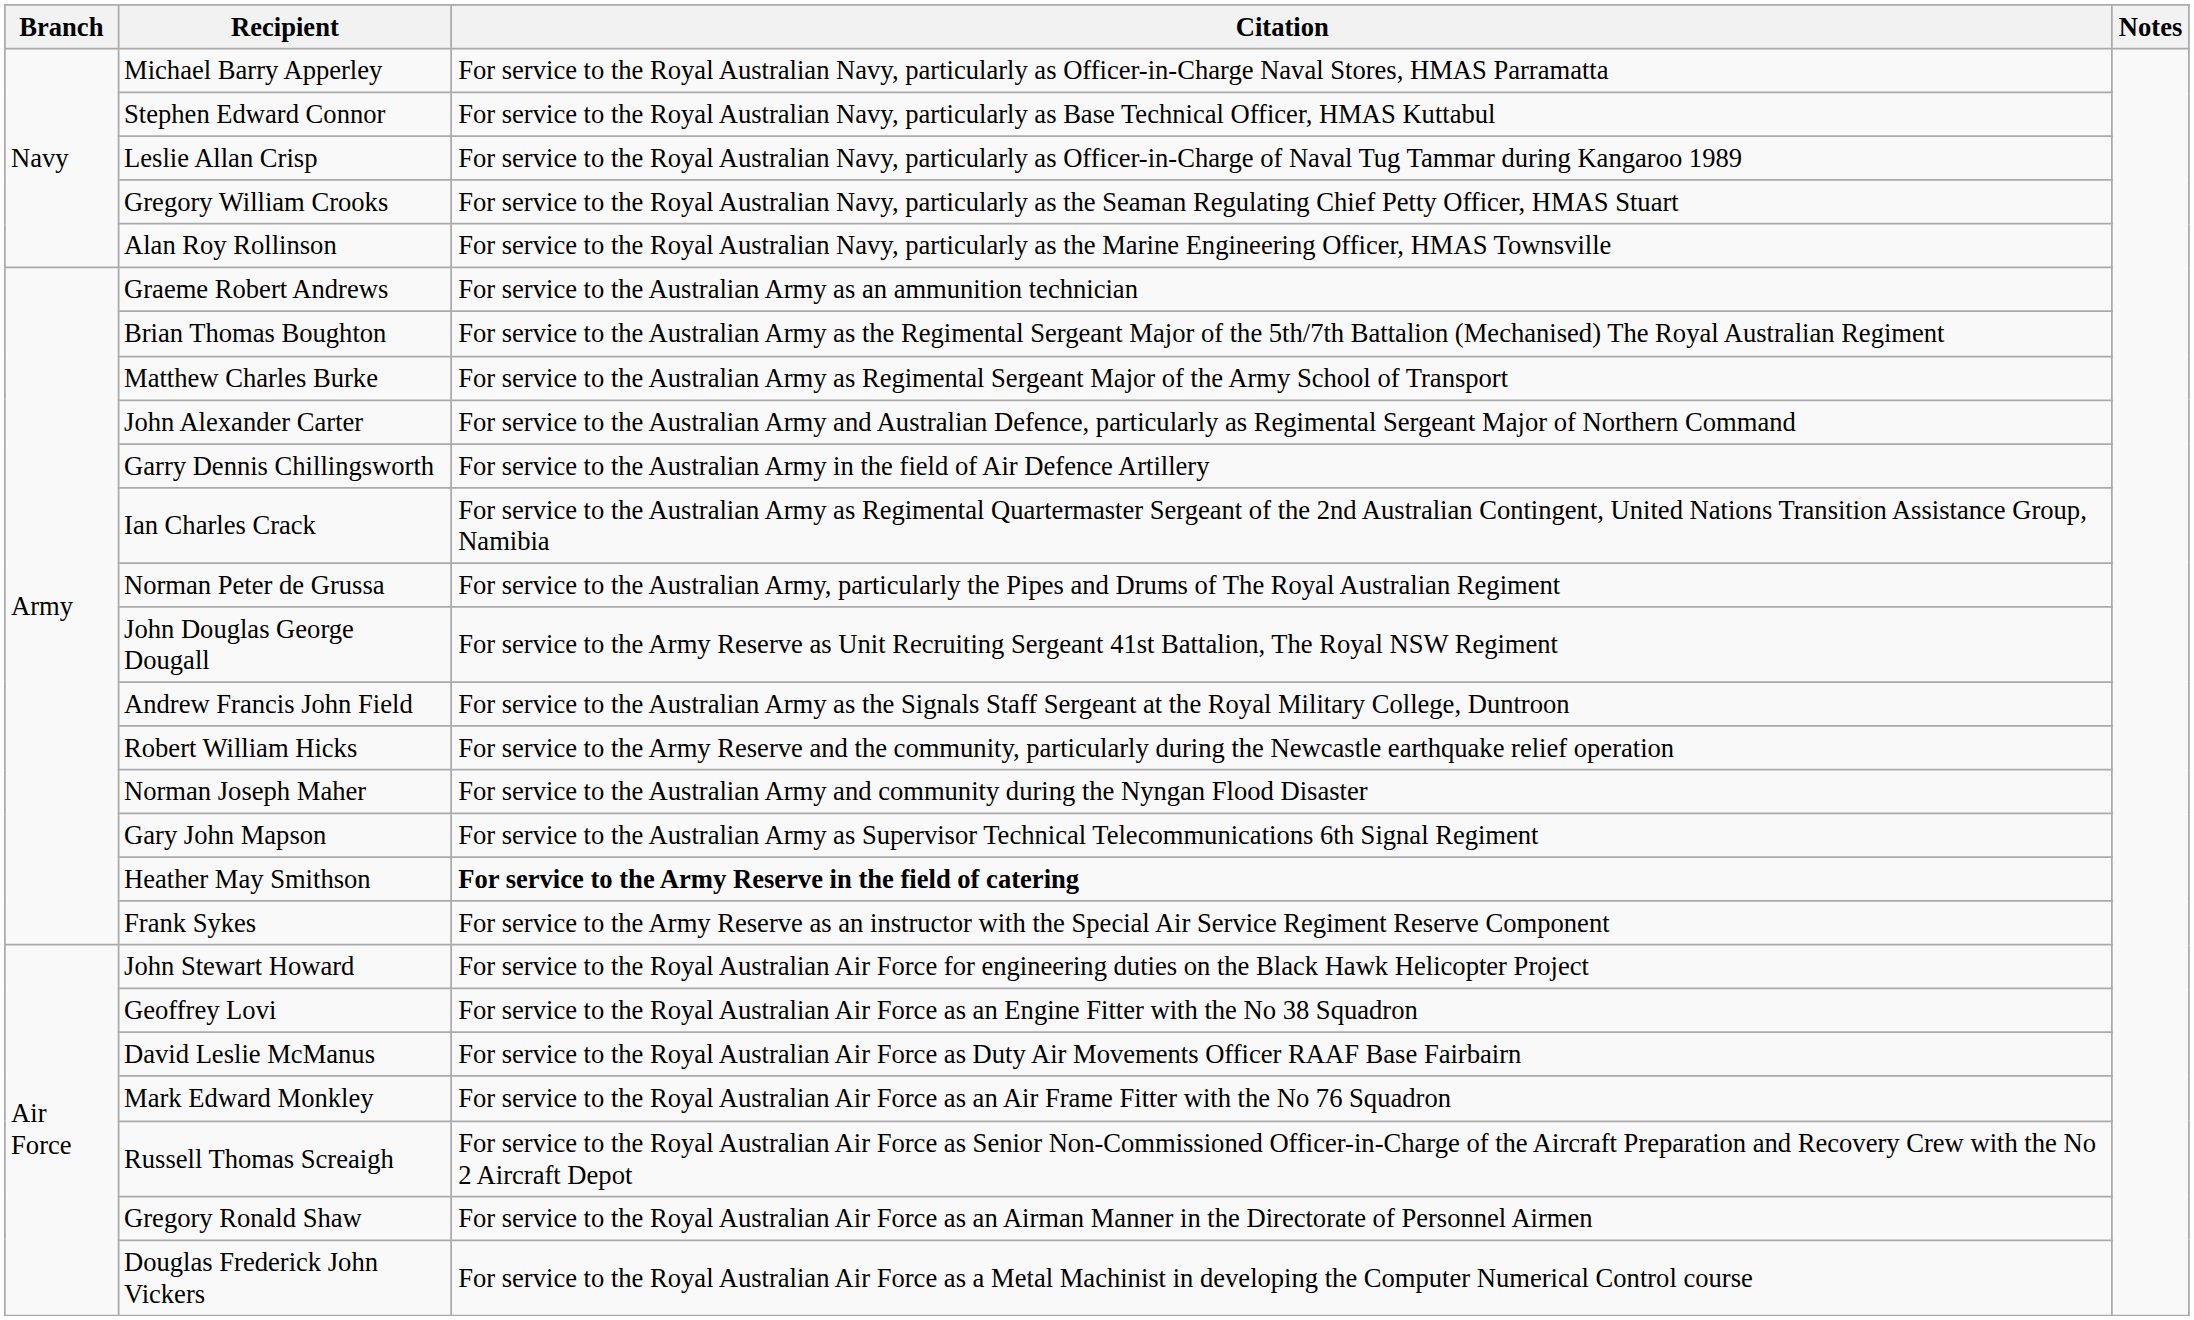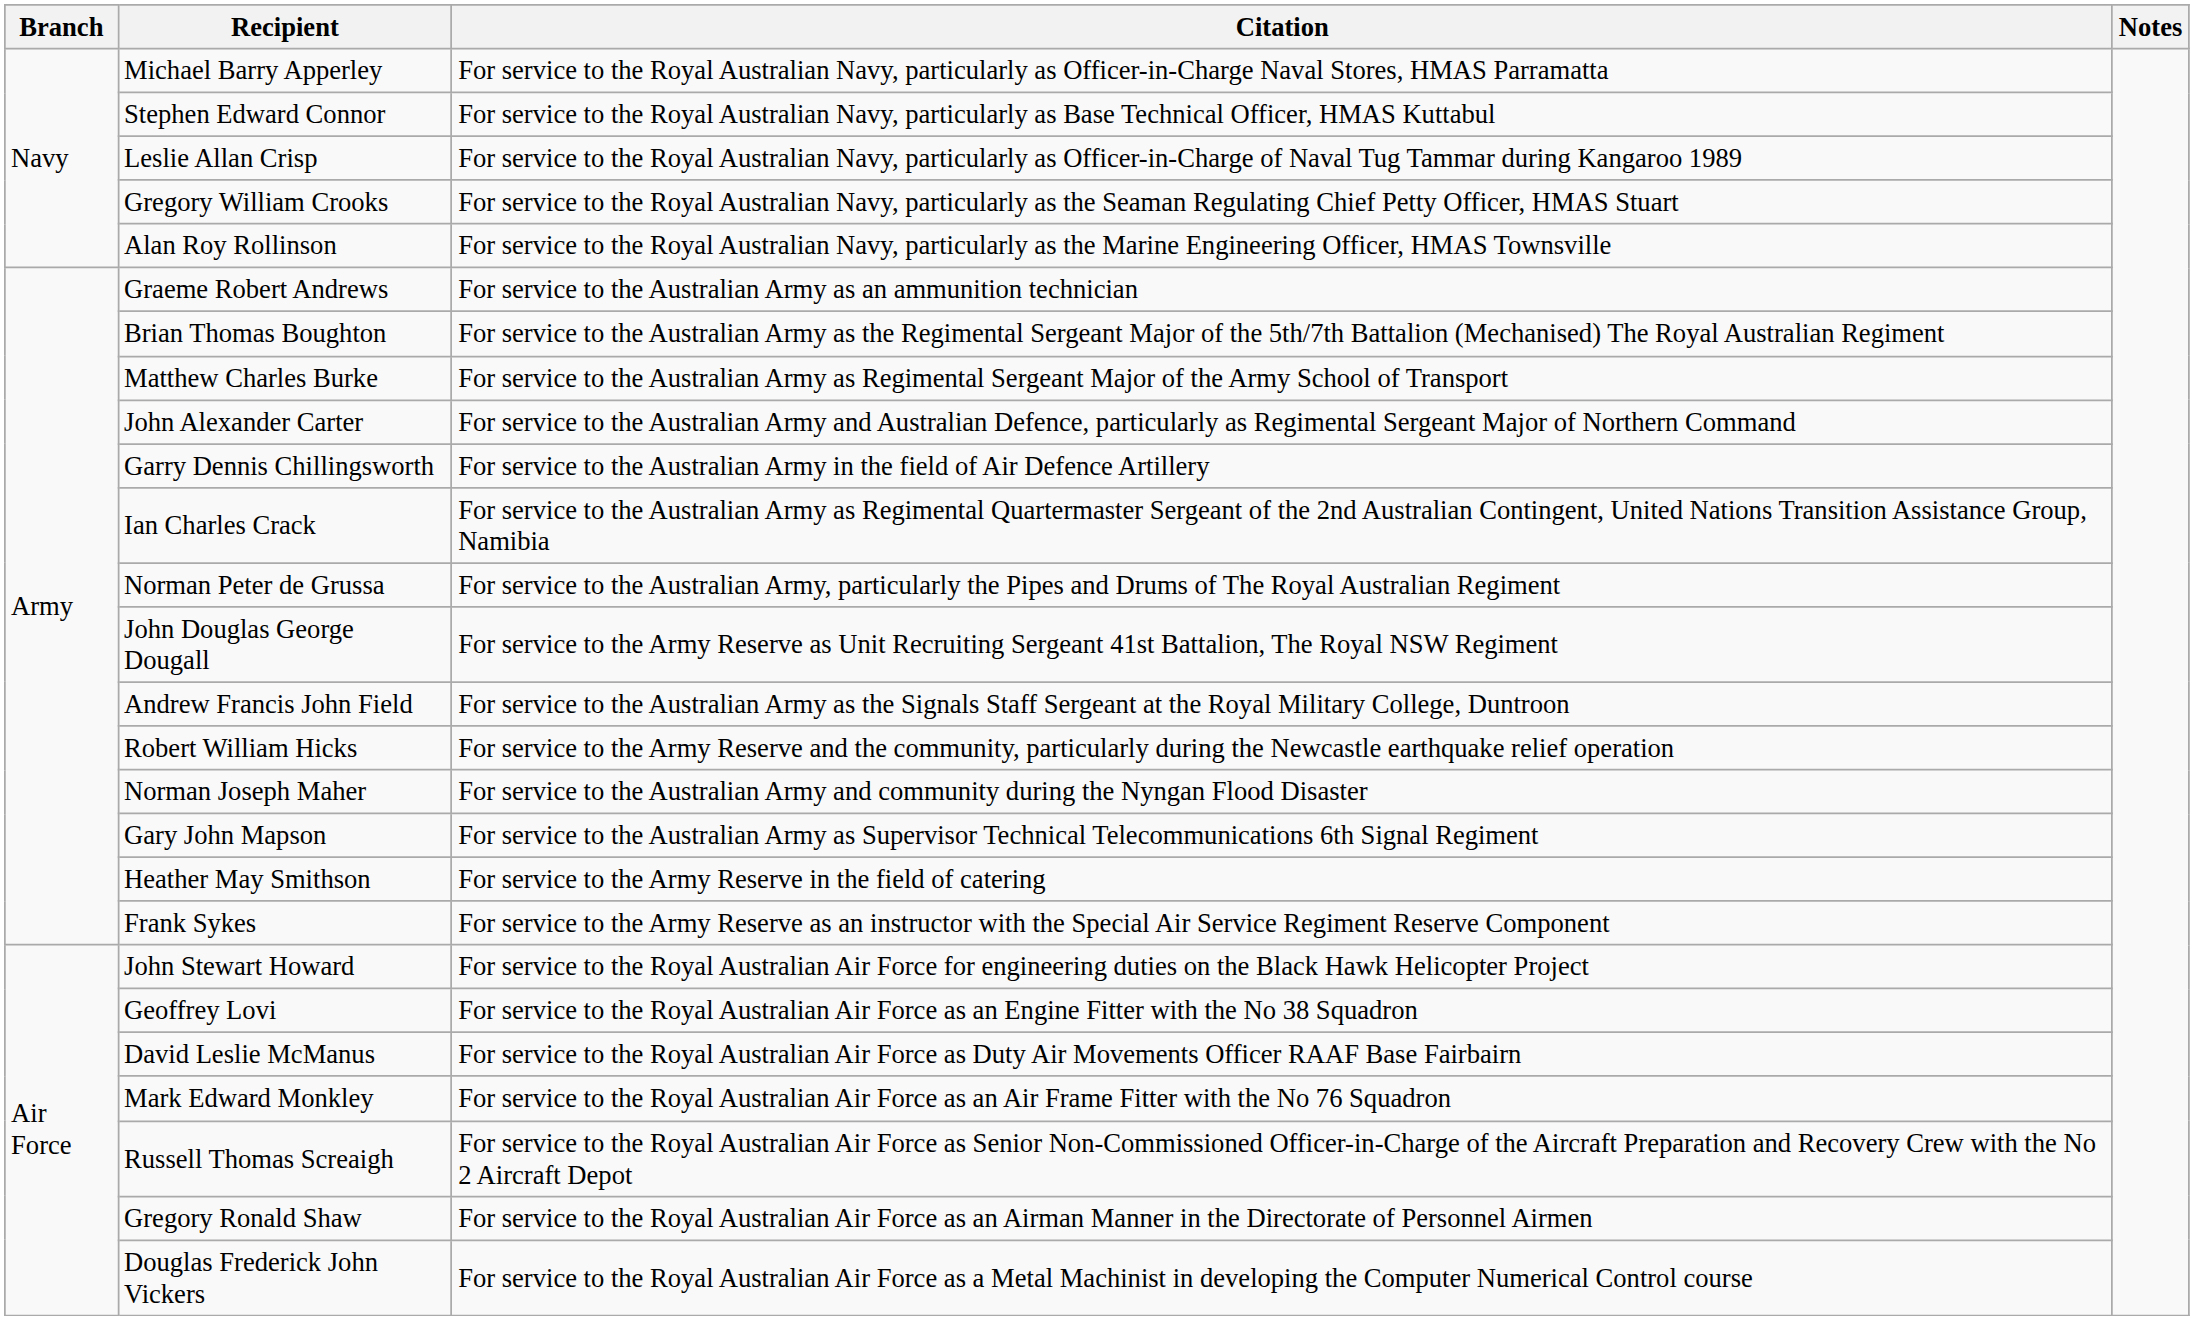Heather May Smithson | Citation: bold -> normal
